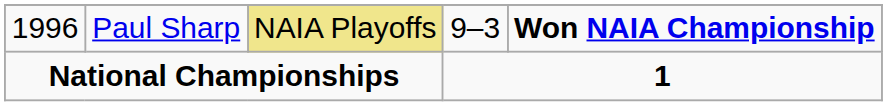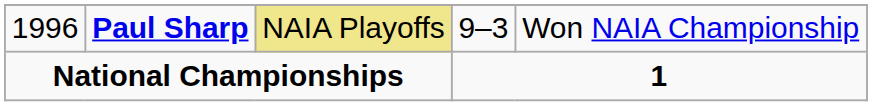1996 | column 2: normal -> bold
1996 | column 5: bold -> normal
